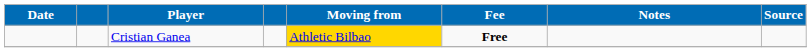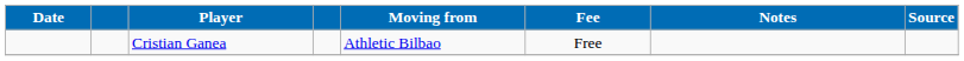Cristian Ganea | Moving from: gold background -> no background
Cristian Ganea | Fee: bold -> normal
